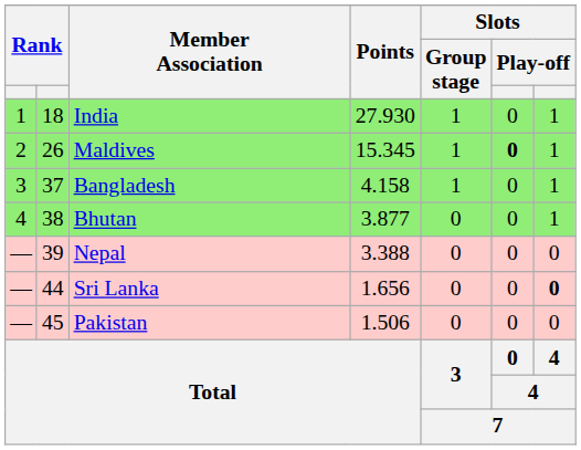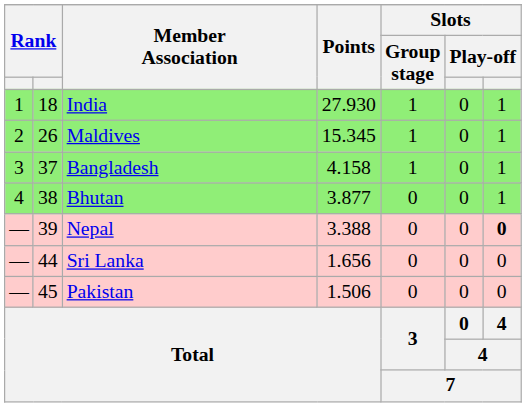Maldives | column 6: bold -> normal
Nepal | column 7: normal -> bold
Sri Lanka | column 7: bold -> normal
